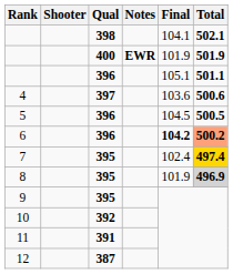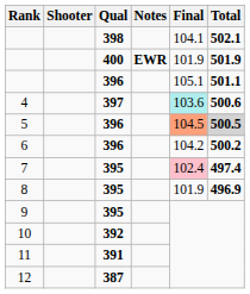4 | Final: no background -> paleturquoise background
5 | Final: no background -> lightsalmon background
5 | Total: no background -> lightgrey background
6 | Final: bold -> normal
6 | Total: lightsalmon background -> no background
7 | Final: no background -> pink background
7 | Total: gold background -> no background
8 | Total: lightgrey background -> no background
